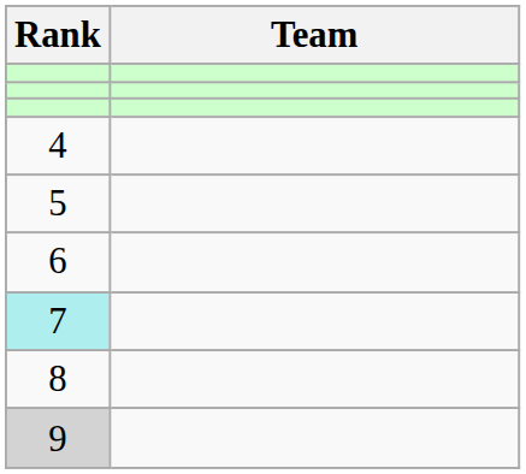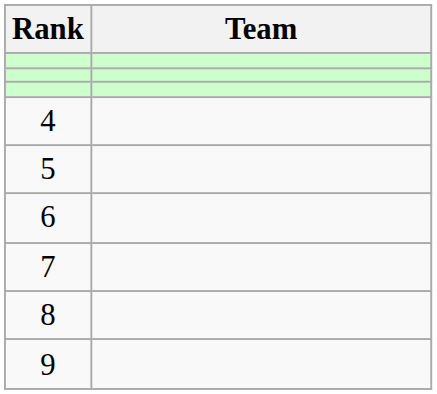row 8 | Rank: paleturquoise background -> no background
row 10 | Rank: lightgrey background -> no background
